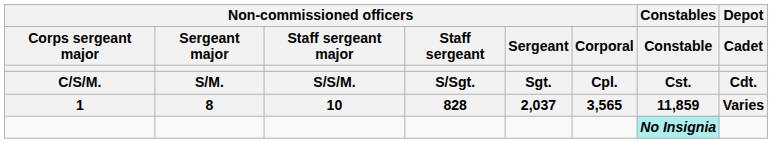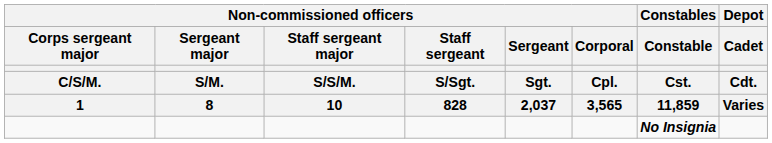row 6 | Constables / Constable / Cst. / 11,859: paleturquoise background -> no background
